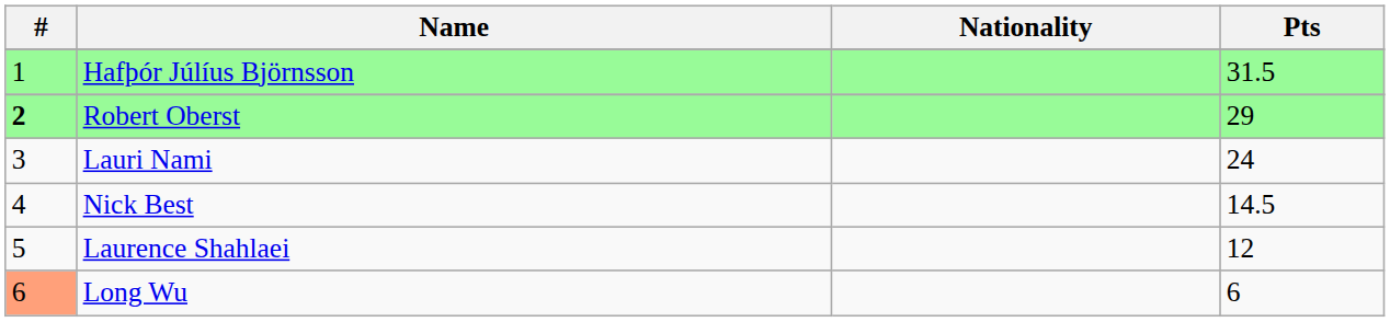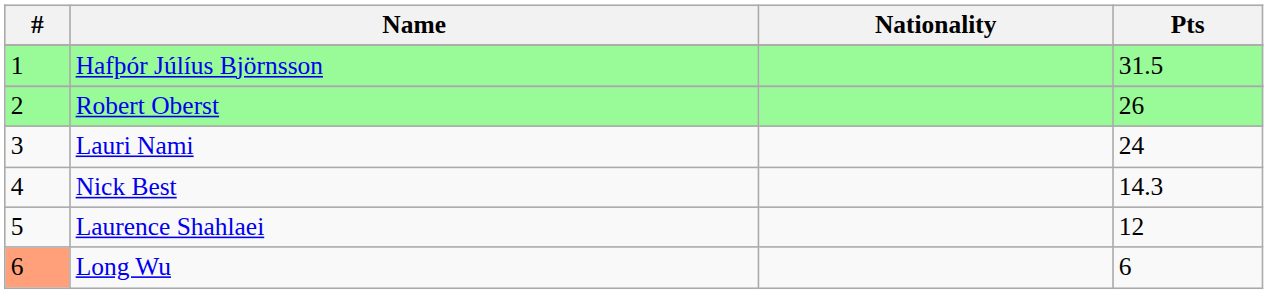Robert Oberst | #: bold -> normal
Robert Oberst | Pts: 29 -> 26
Nick Best | Pts: 14.5 -> 14.3
